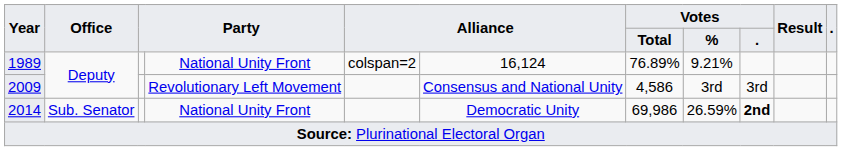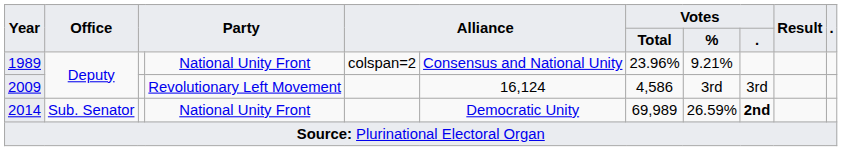1989 | column 6: 16,124 -> Consensus and National Unity
1989 | Votes / Total: 76.89% -> 23.96%
2009 | column 6: Consensus and National Unity -> 16,124
2014 | Votes / Total: 69,986 -> 69,989
